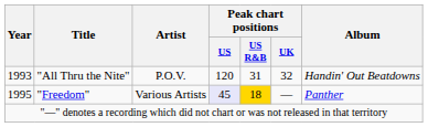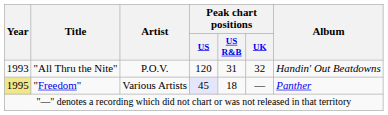"Freedom" | Year: no background -> khaki background
"Freedom" | Peak chart positions / US R&B: gold background -> no background
